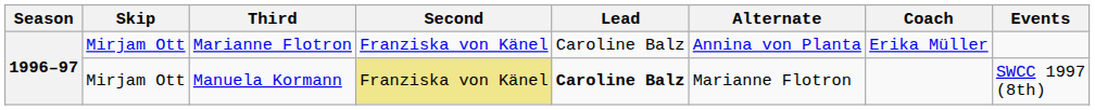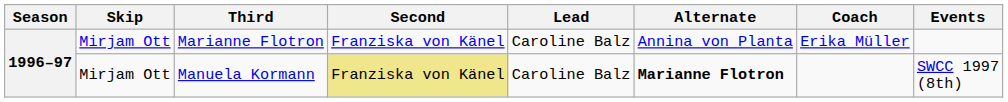Manuela Kormann | Lead: bold -> normal
Manuela Kormann | Alternate: normal -> bold
